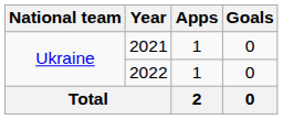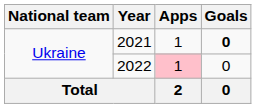2021 | Goals: normal -> bold
2022 | Apps: no background -> pink background
